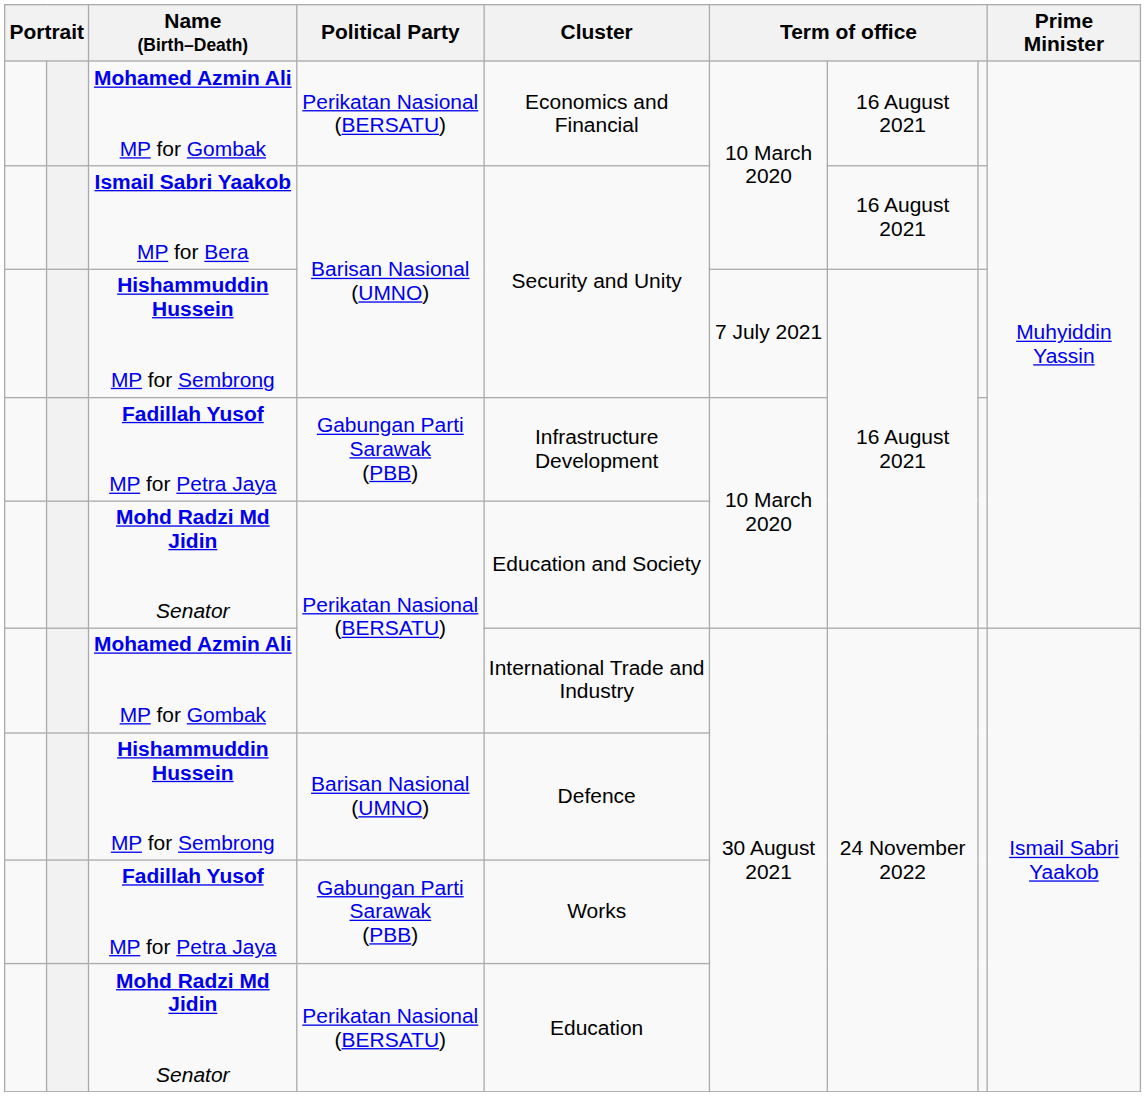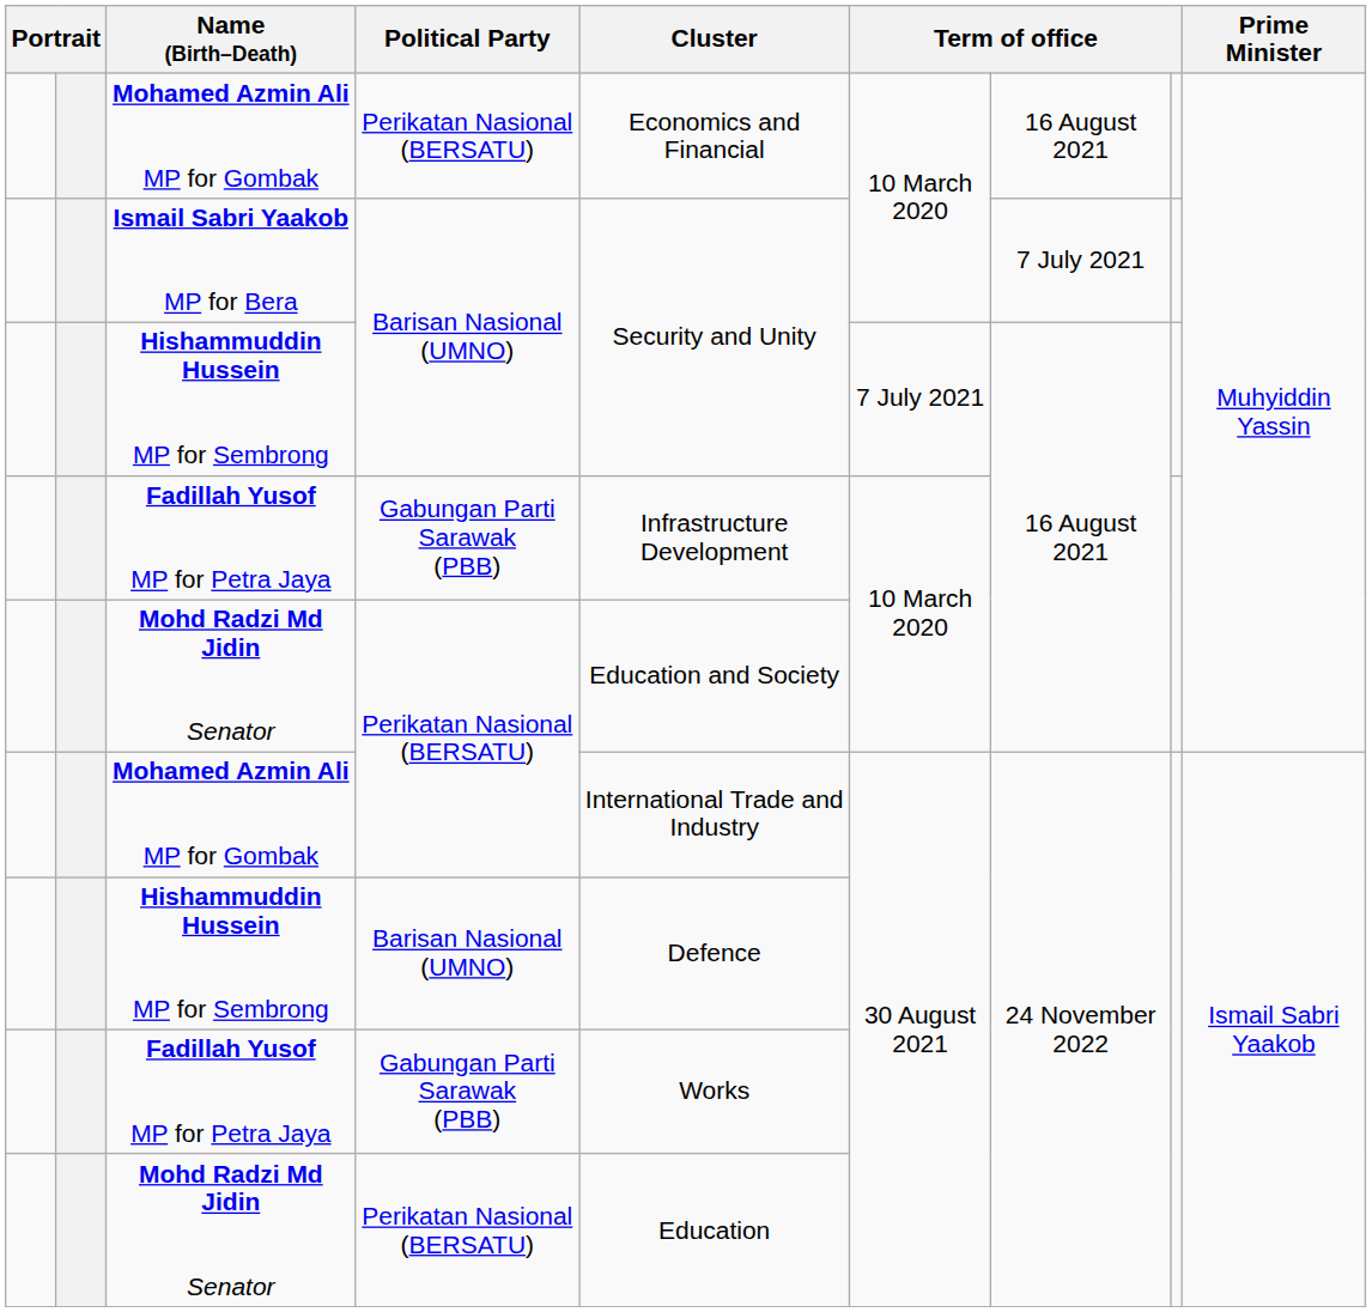Ismail Sabri Yaakob MP for Bera | column 7: 16 August 2021 -> 7 July 2021
